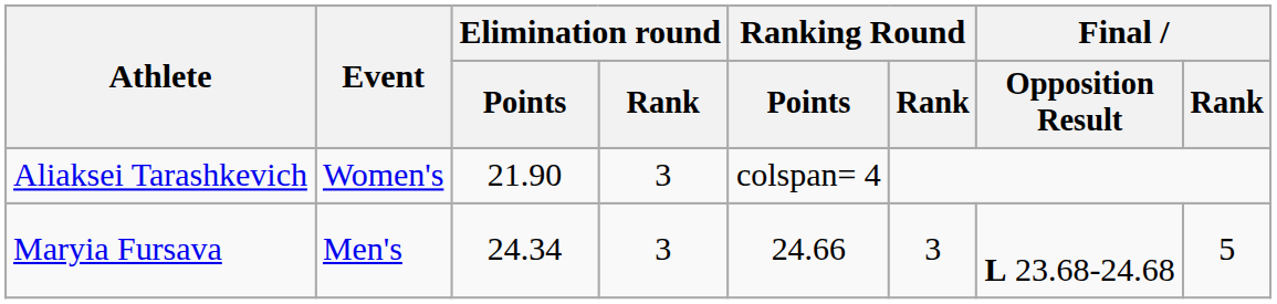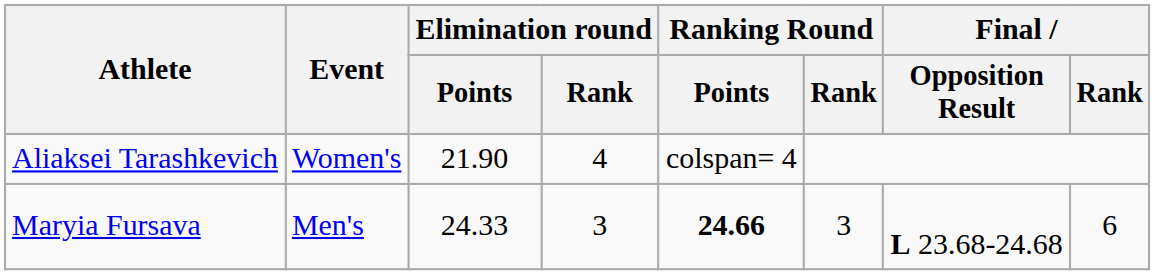Aliaksei Tarashkevich | Elimination round / Rank: 3 -> 4
Maryia Fursava | Elimination round / Points: 24.34 -> 24.33
Maryia Fursava | Ranking Round / Points: normal -> bold
Maryia Fursava | Final / Rank: 5 -> 6
